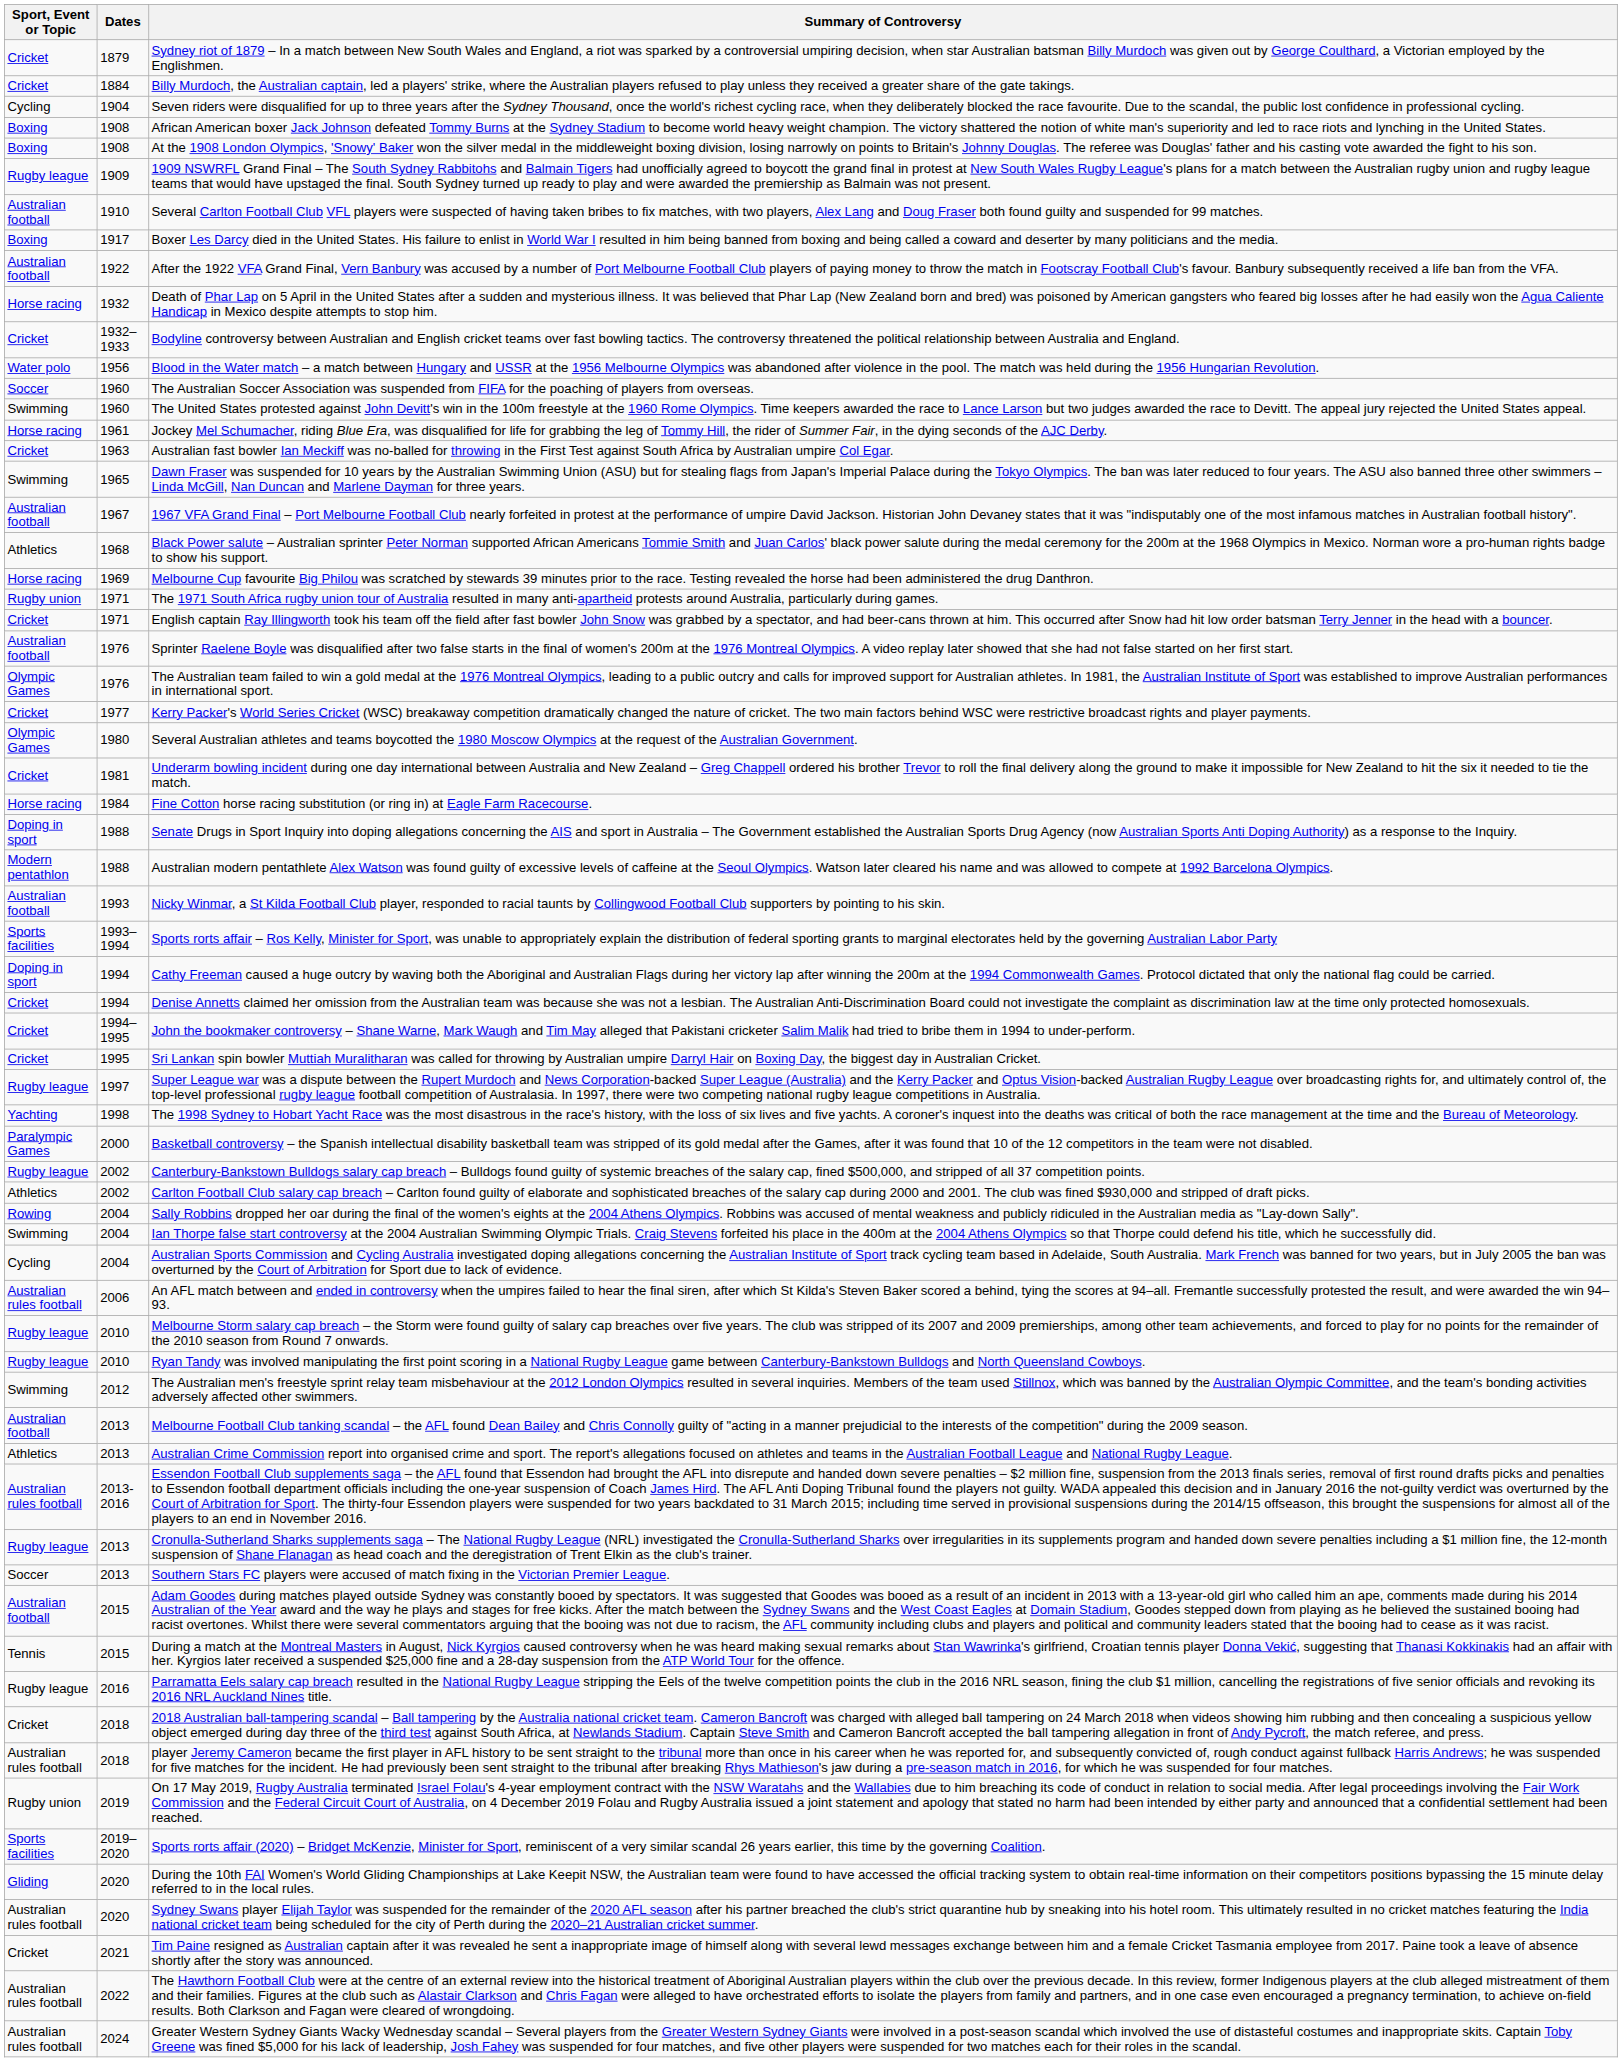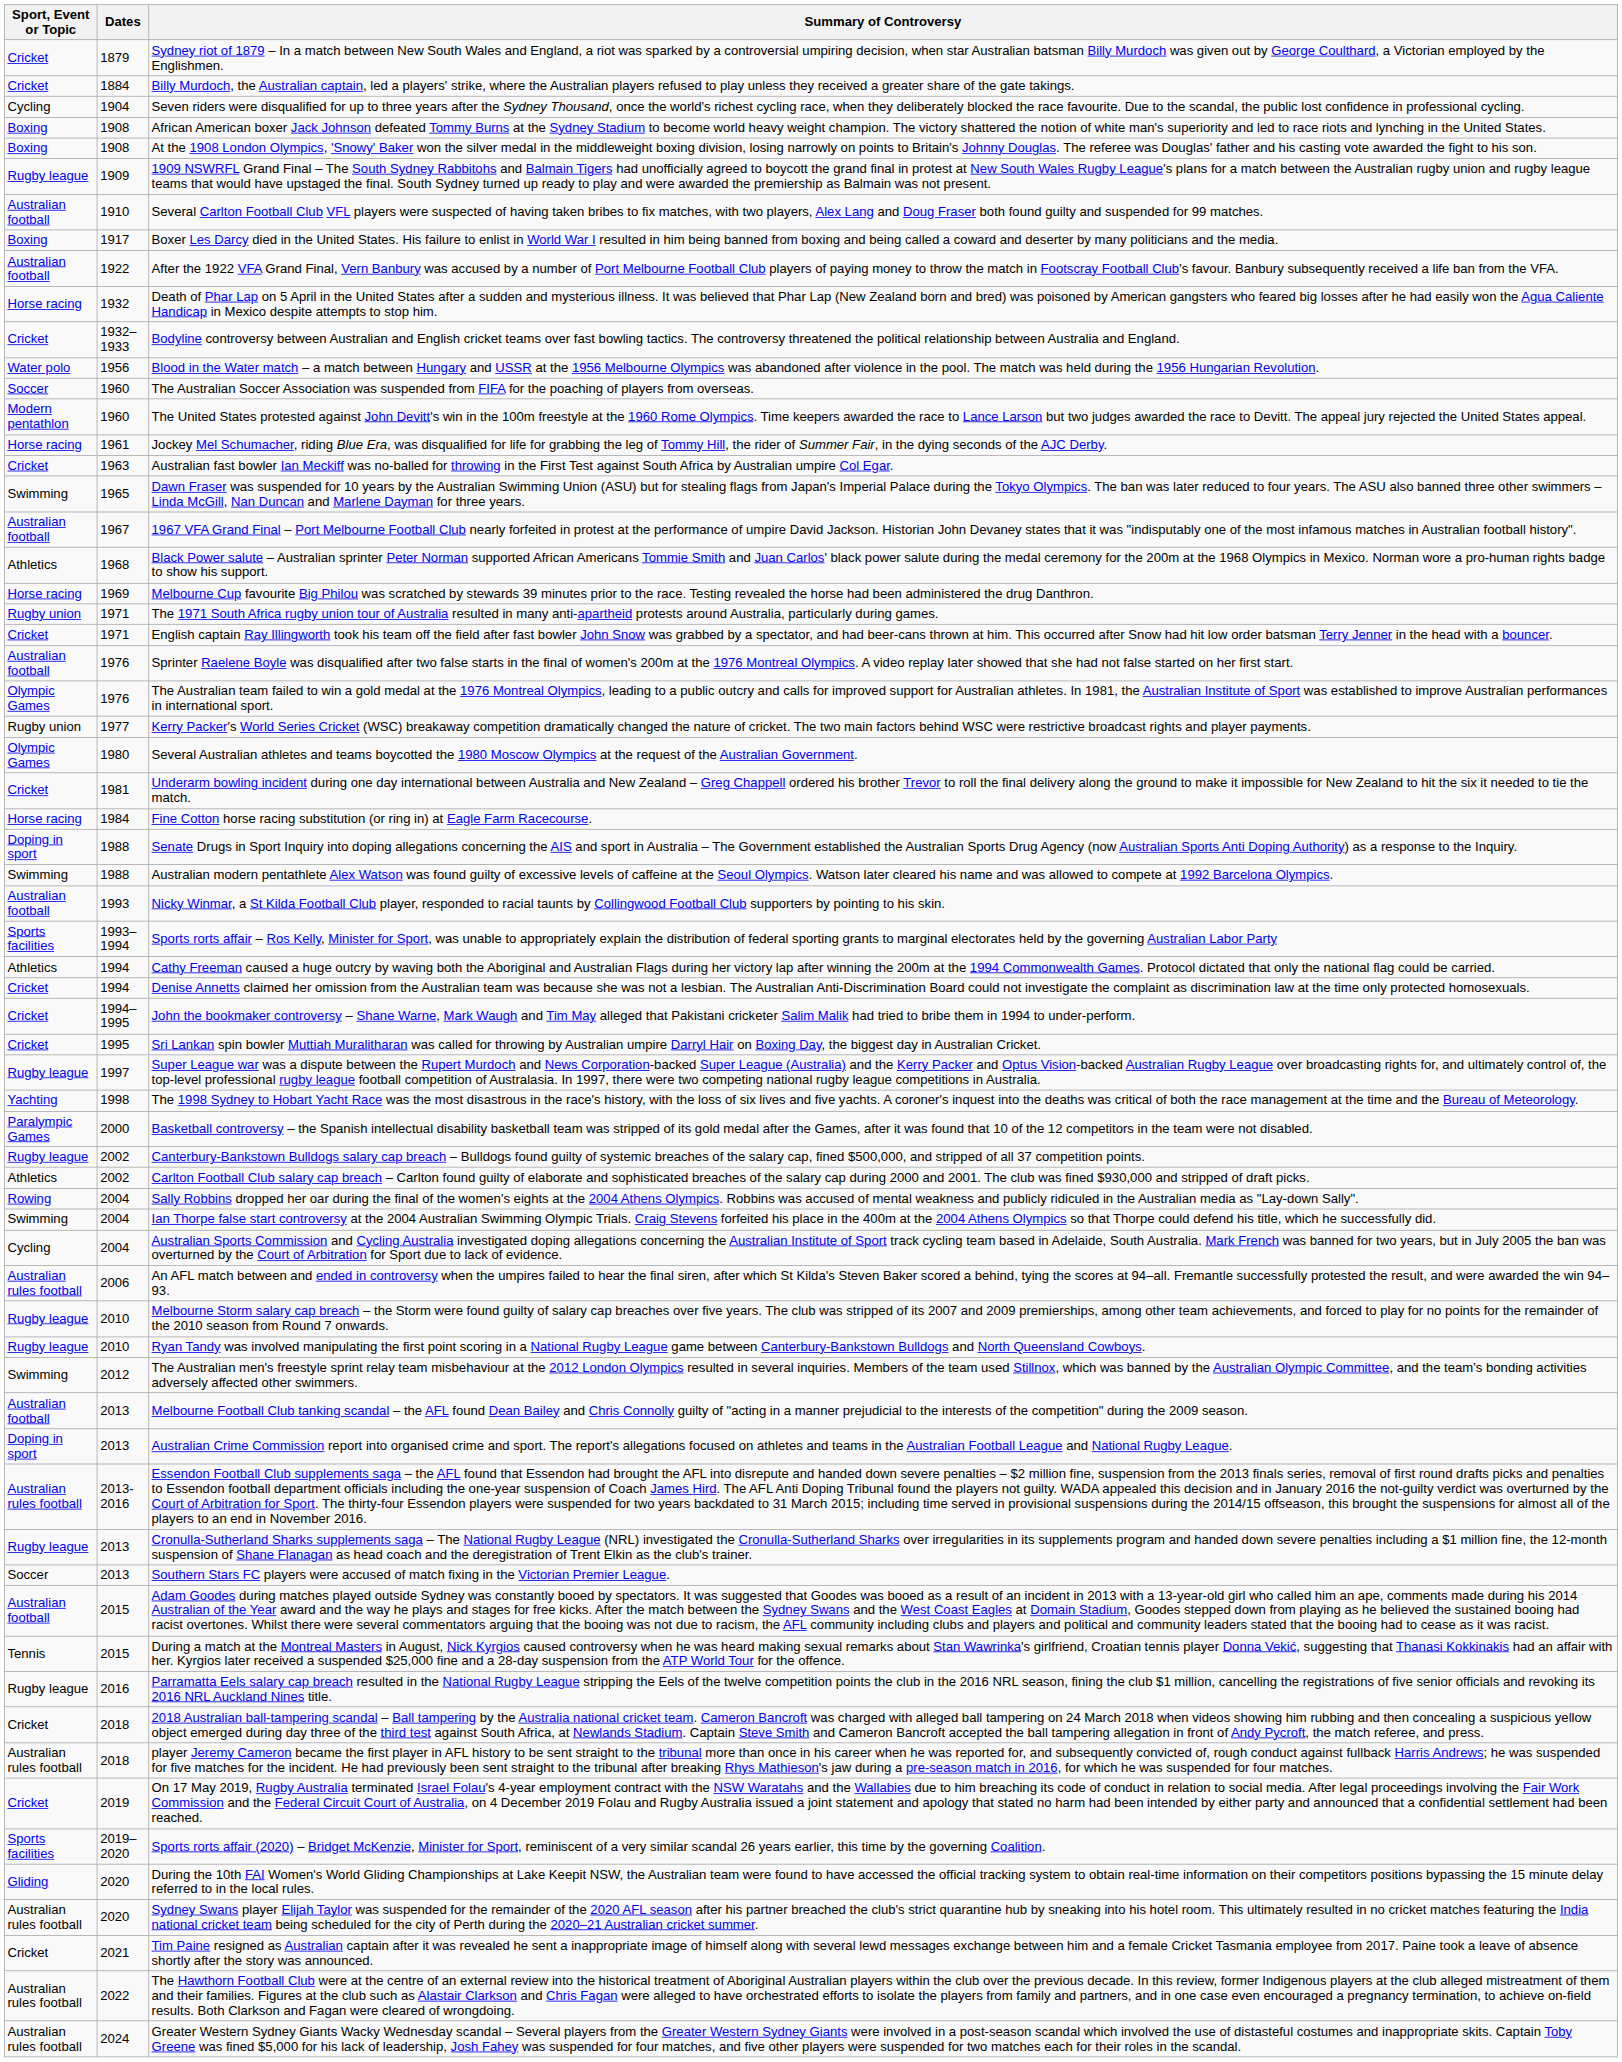row 15 | Sport, Event or Topic: Swimming -> Modern pentathlon
row 26 | Sport, Event or Topic: Cricket -> Rugby union
row 31 | Sport, Event or Topic: Modern pentathlon -> Swimming
row 34 | Sport, Event or Topic: Doping in sport -> Athletics
row 51 | Sport, Event or Topic: Athletics -> Doping in sport
row 60 | Sport, Event or Topic: Rugby union -> Cricket
